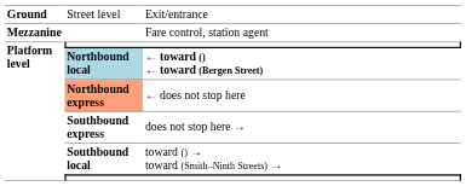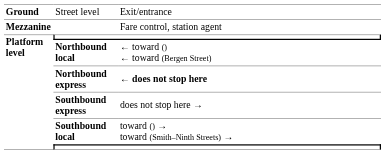Northbound local | column 2: lightblue background -> no background
Northbound local | column 3: bold -> normal
Northbound express | column 2: lightsalmon background -> no background
Northbound express | column 3: normal -> bold
